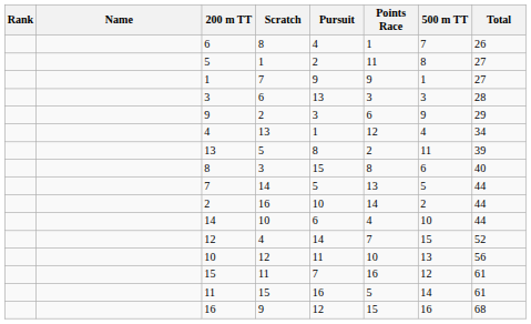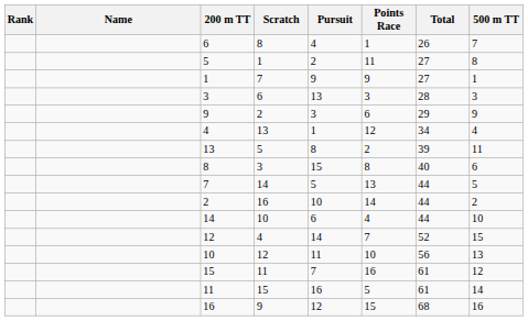columns swapped: 500 m TT <-> Total
